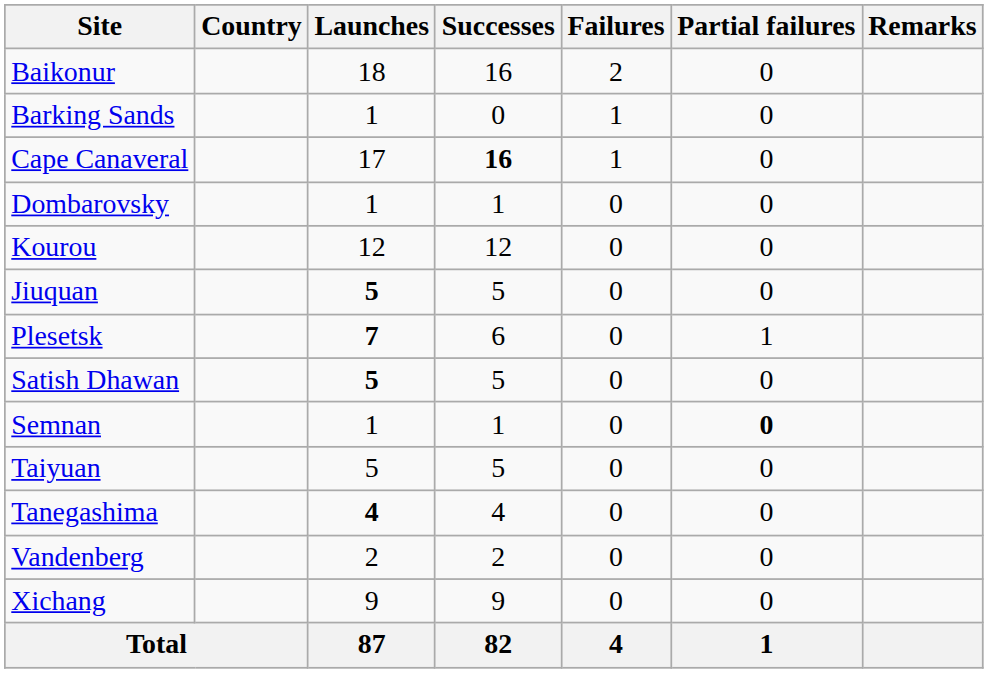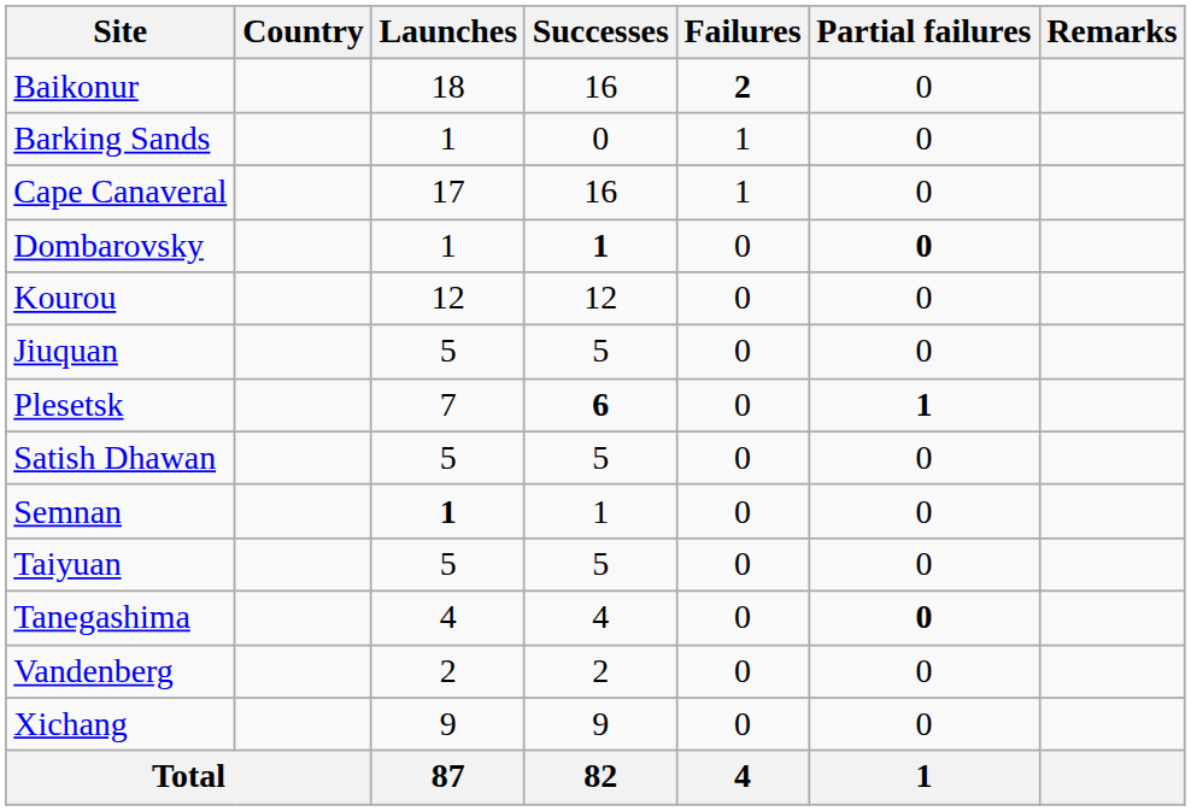Baikonur | Failures: normal -> bold
Cape Canaveral | Successes: bold -> normal
Dombarovsky | Successes: normal -> bold
Dombarovsky | Partial failures: normal -> bold
Jiuquan | Launches: bold -> normal
Plesetsk | Launches: bold -> normal
Plesetsk | Successes: normal -> bold
Plesetsk | Partial failures: normal -> bold
Satish Dhawan | Launches: bold -> normal
Semnan | Launches: normal -> bold
Semnan | Partial failures: bold -> normal
Tanegashima | Launches: bold -> normal
Tanegashima | Partial failures: normal -> bold
